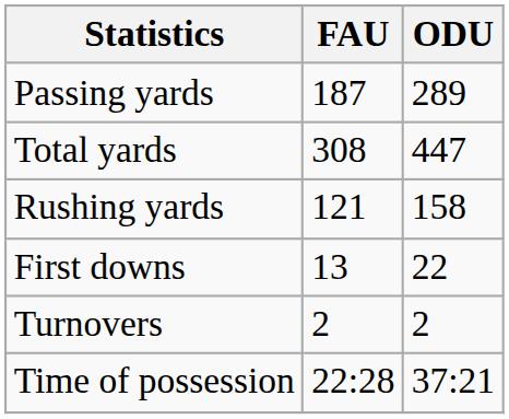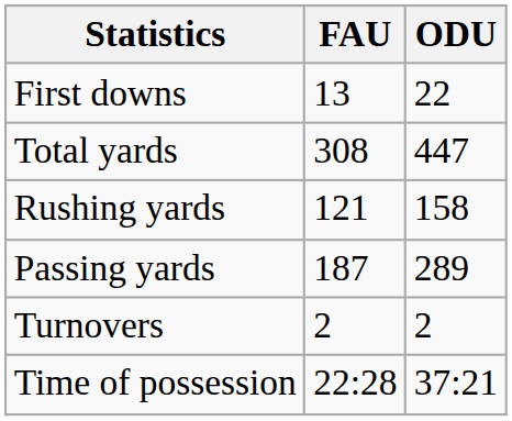rows swapped: First downs <-> Passing yards
